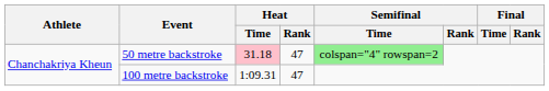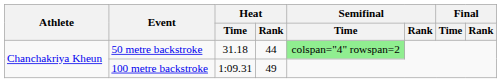50 metre backstroke | Heat / Time: pink background -> no background
50 metre backstroke | Heat / Rank: 47 -> 44
100 metre backstroke | Heat / Rank: 47 -> 49
